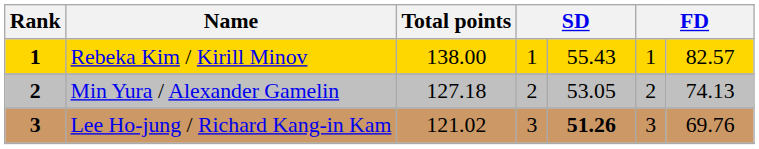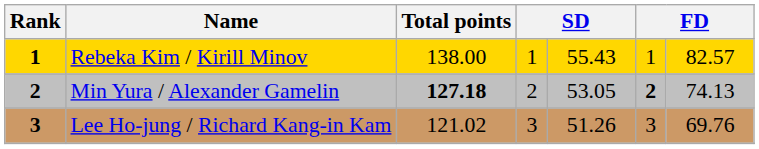Min Yura / Alexander Gamelin | Total points: normal -> bold
Min Yura / Alexander Gamelin | column 6: normal -> bold
Lee Ho-jung / Richard Kang-in Kam | column 5: bold -> normal
